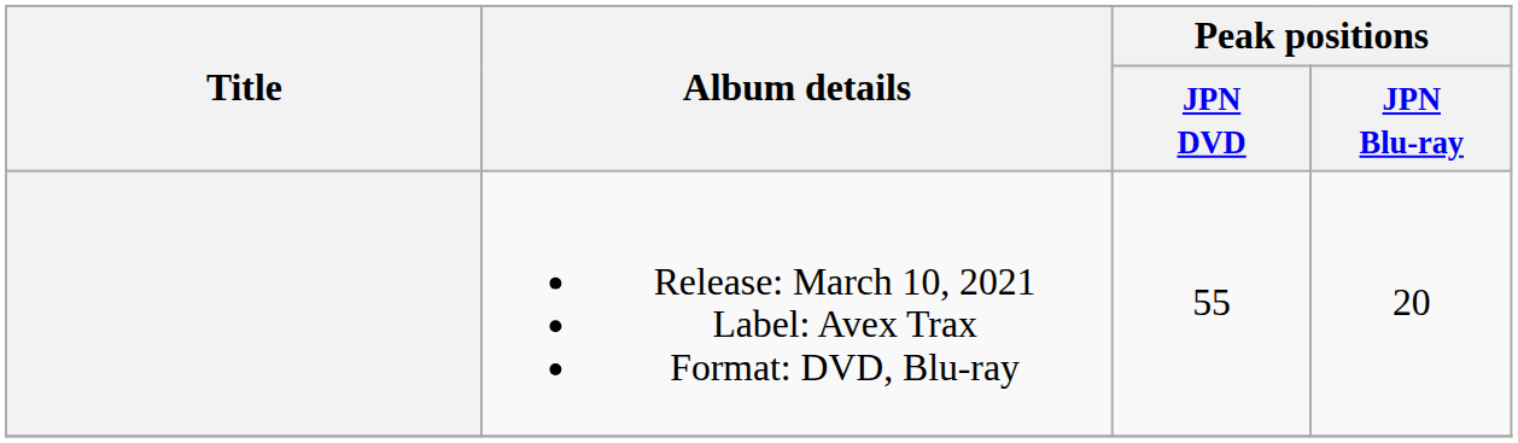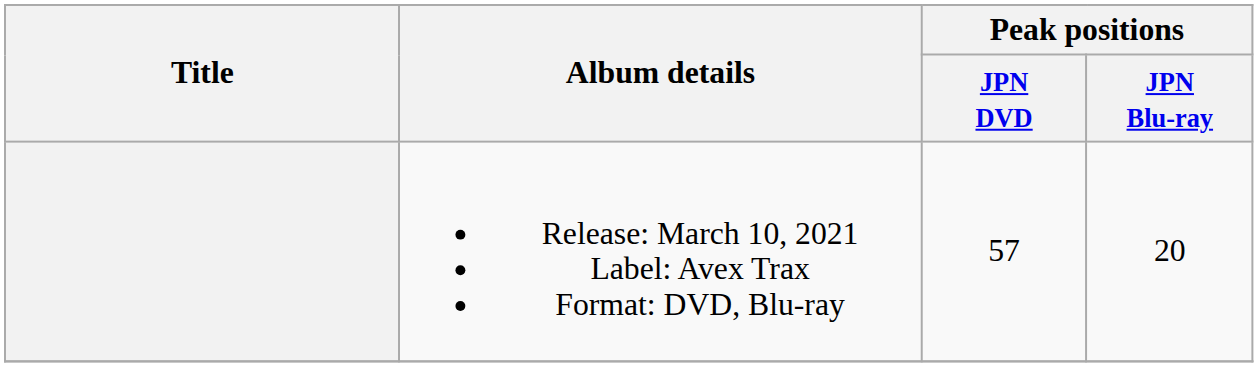row 3 | Peak positions / JPN DVD: 55 -> 57
